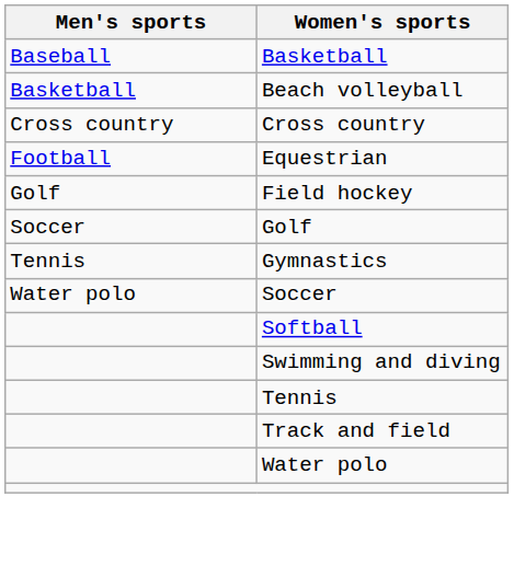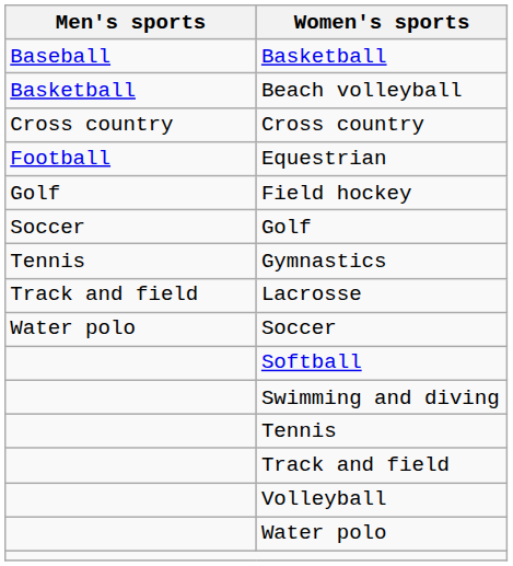+ row: Track and field | Lacrosse
+ row: Volleyball
